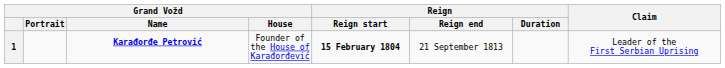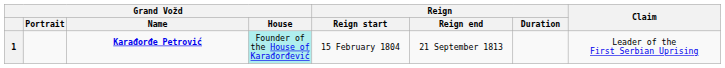1 | Grand Vožd / House: no background -> paleturquoise background
1 | Reign / Reign start: bold -> normal
